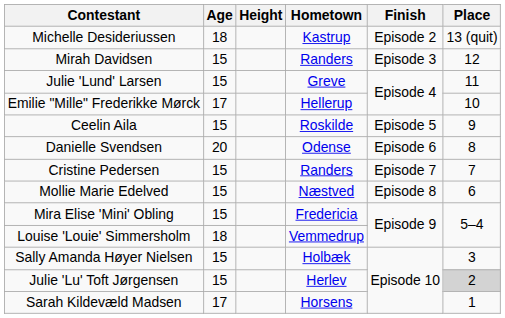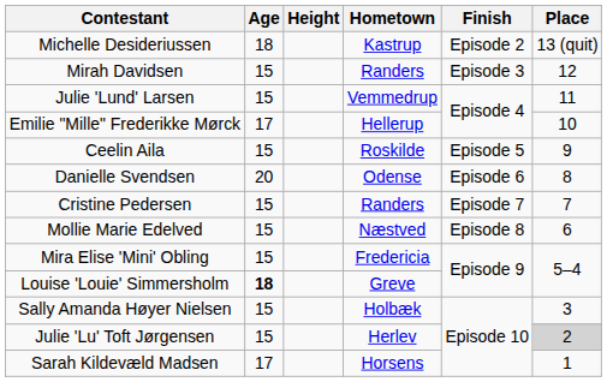Julie 'Lund' Larsen | Hometown: Greve -> Vemmedrup
Louise 'Louie' Simmersholm | Age: normal -> bold
Louise 'Louie' Simmersholm | Hometown: Vemmedrup -> Greve
